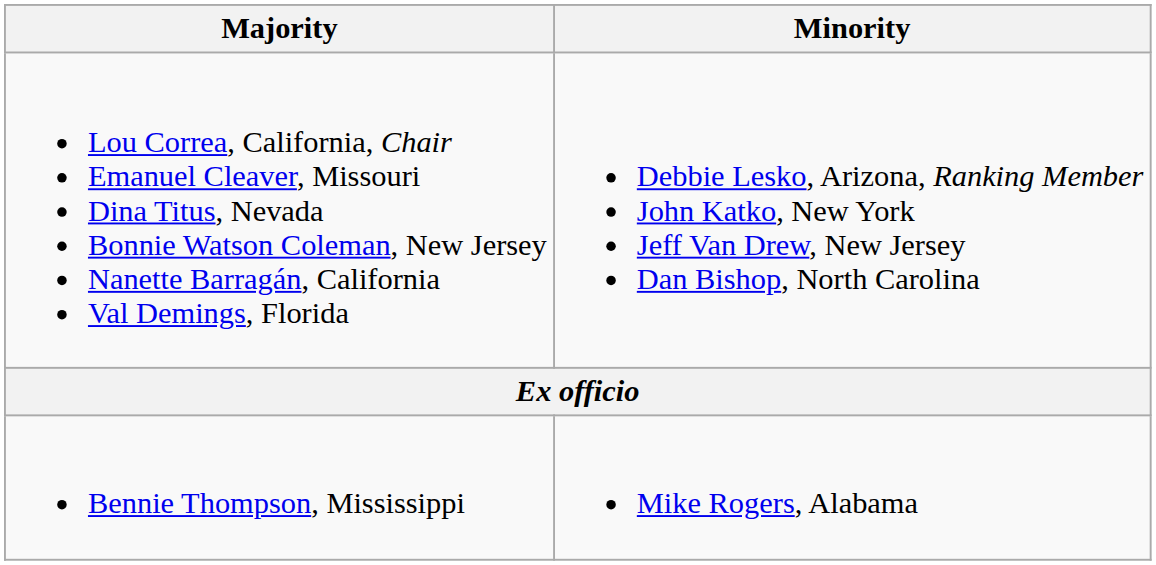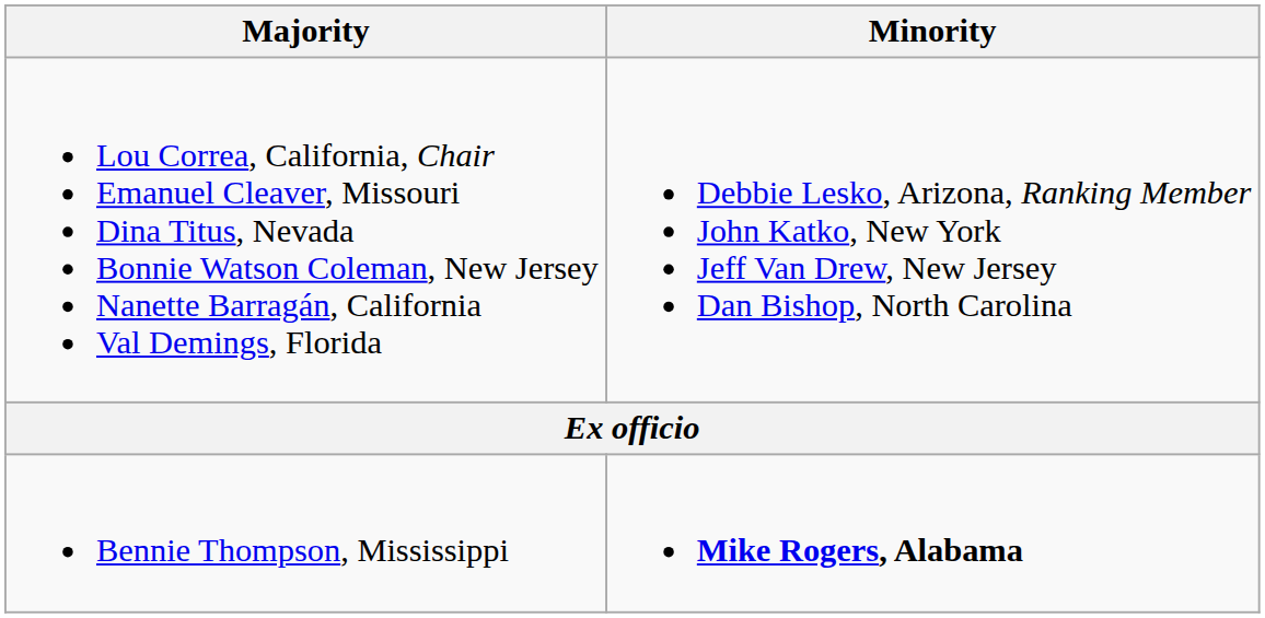Bennie Thompson, Mississippi | Minority: normal -> bold
